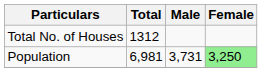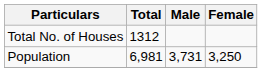Population | Female: lightgreen background -> no background
